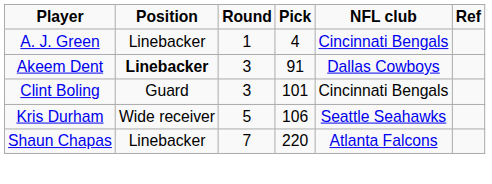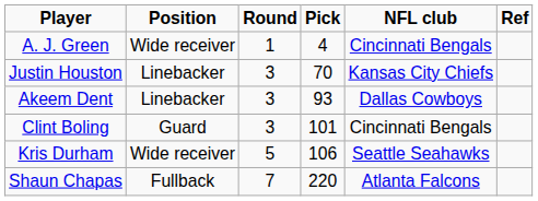A. J. Green | Position: Linebacker -> Wide receiver
+ row: Justin Houston | Linebacker | 3 | 70 | Kansas City Chiefs
Akeem Dent | Position: bold -> normal
Akeem Dent | Pick: 91 -> 93
Shaun Chapas | Position: Linebacker -> Fullback
